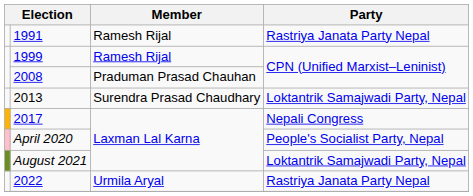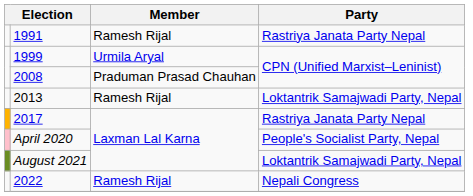1999 | Member: Ramesh Rijal -> Urmila Aryal
2013 | Member: Surendra Prasad Chaudhary -> Ramesh Rijal
2017 | Party: Nepali Congress -> Rastriya Janata Party Nepal
2022 | Member: Urmila Aryal -> Ramesh Rijal
2022 | Party: Rastriya Janata Party Nepal -> Nepali Congress
